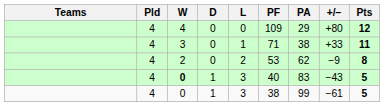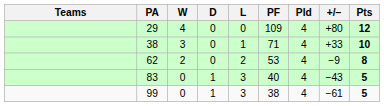columns swapped: Pld <-> PA
row 3 | Pts: 11 -> 10
row 5 | W: bold -> normal
